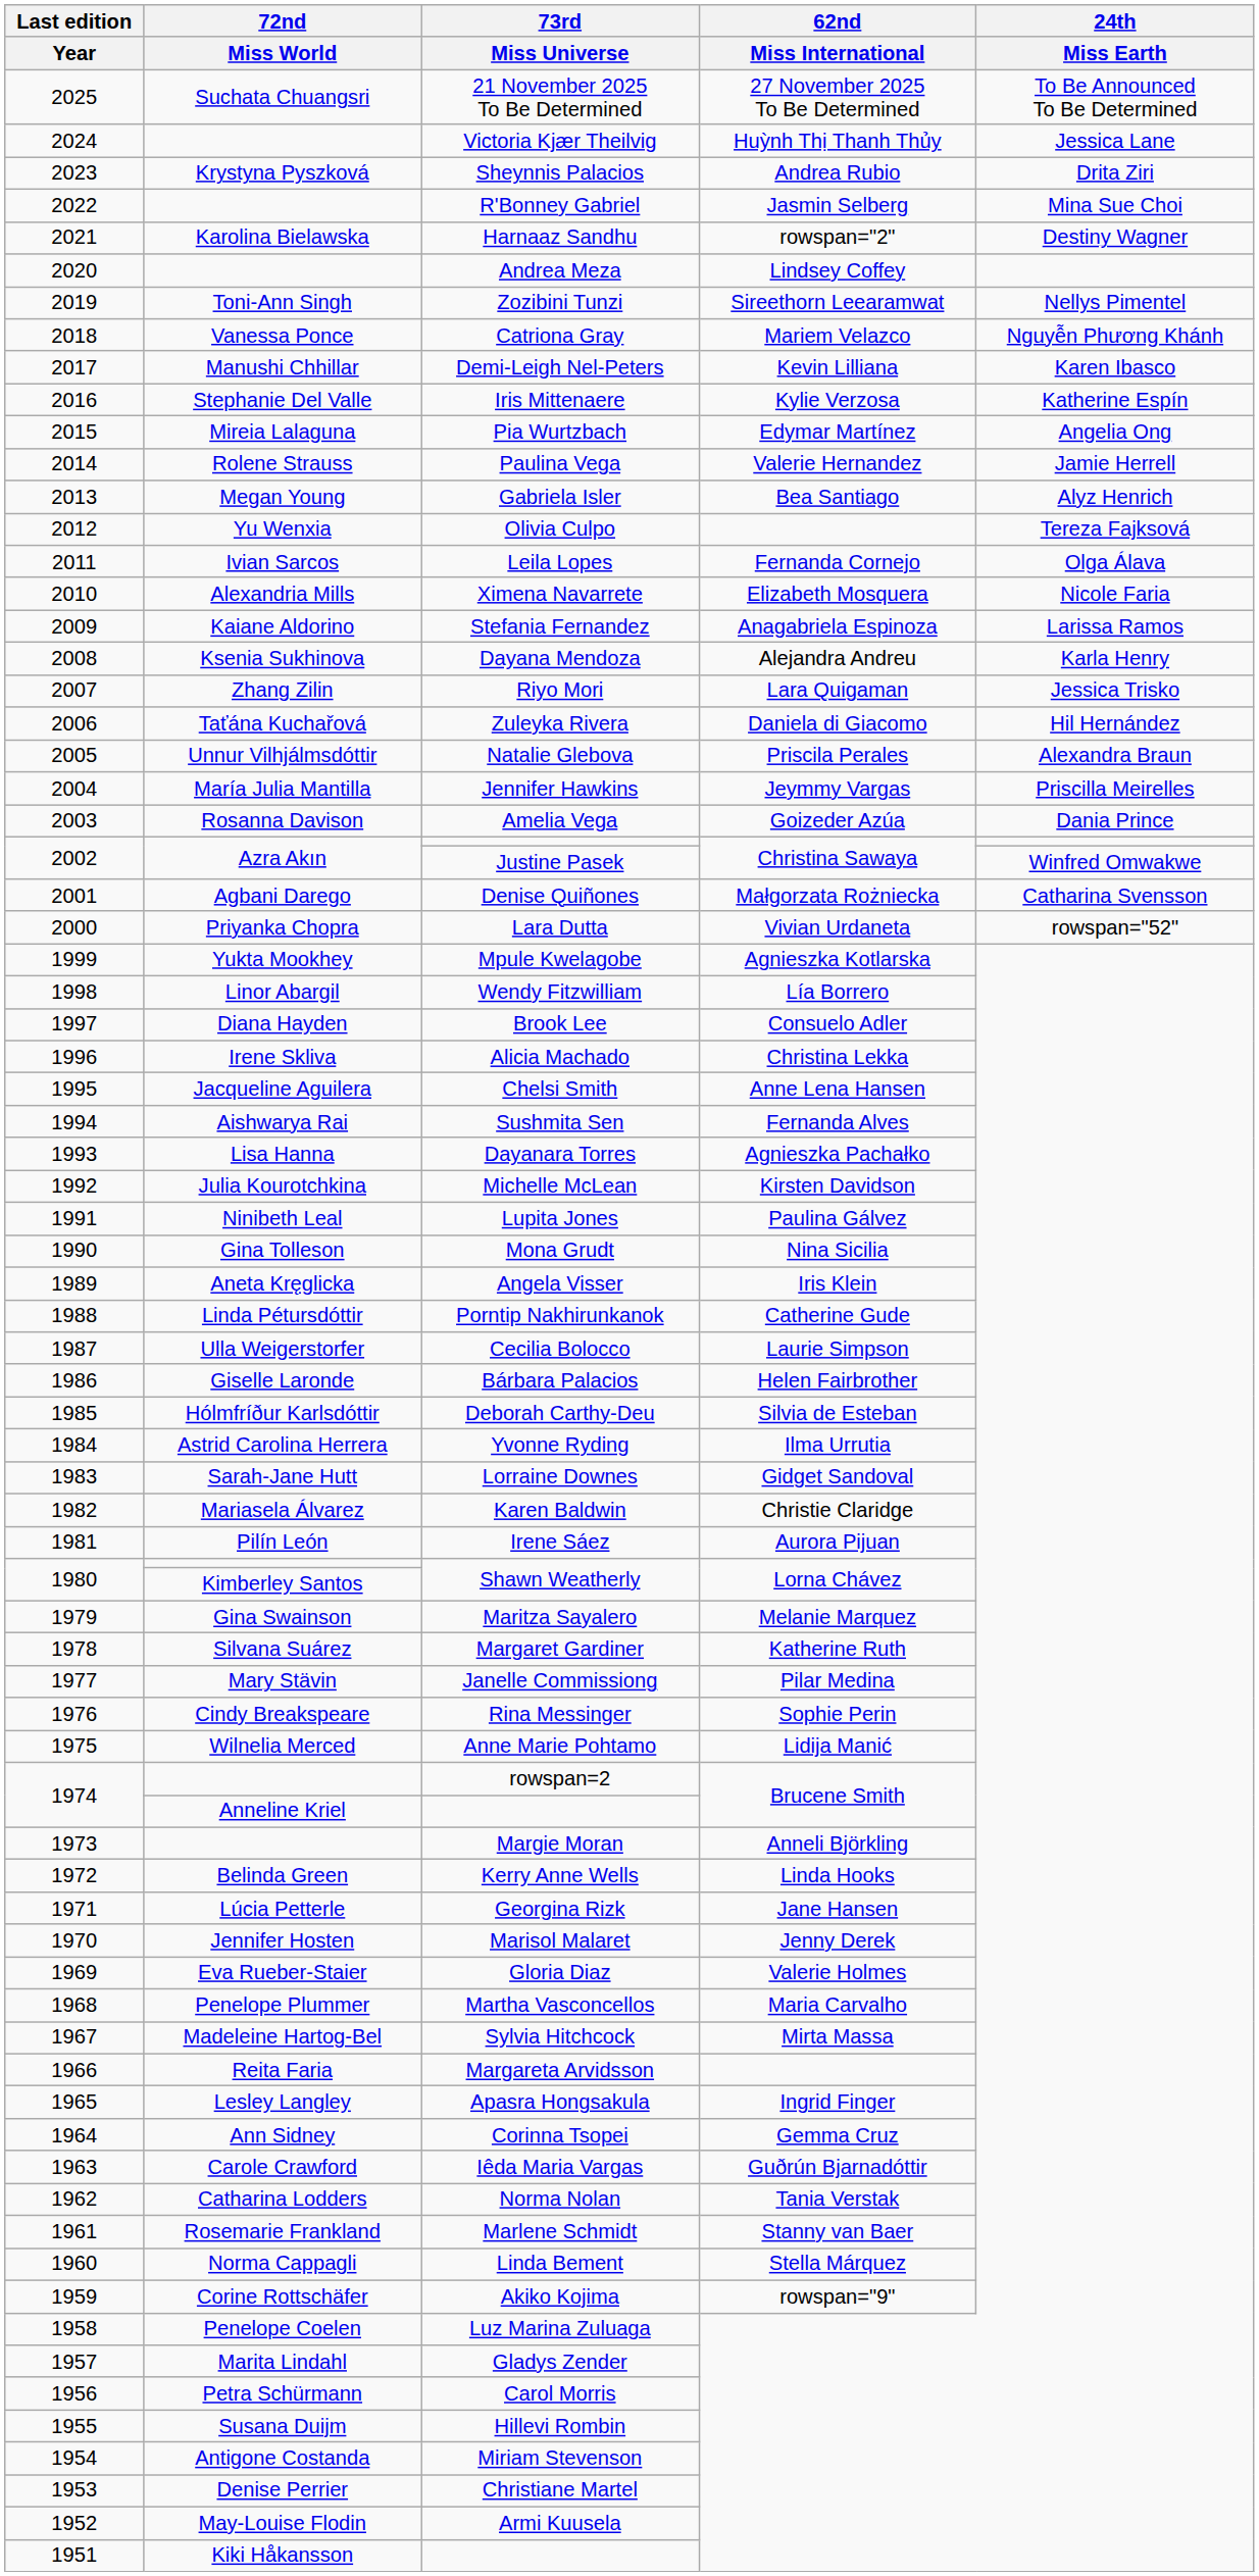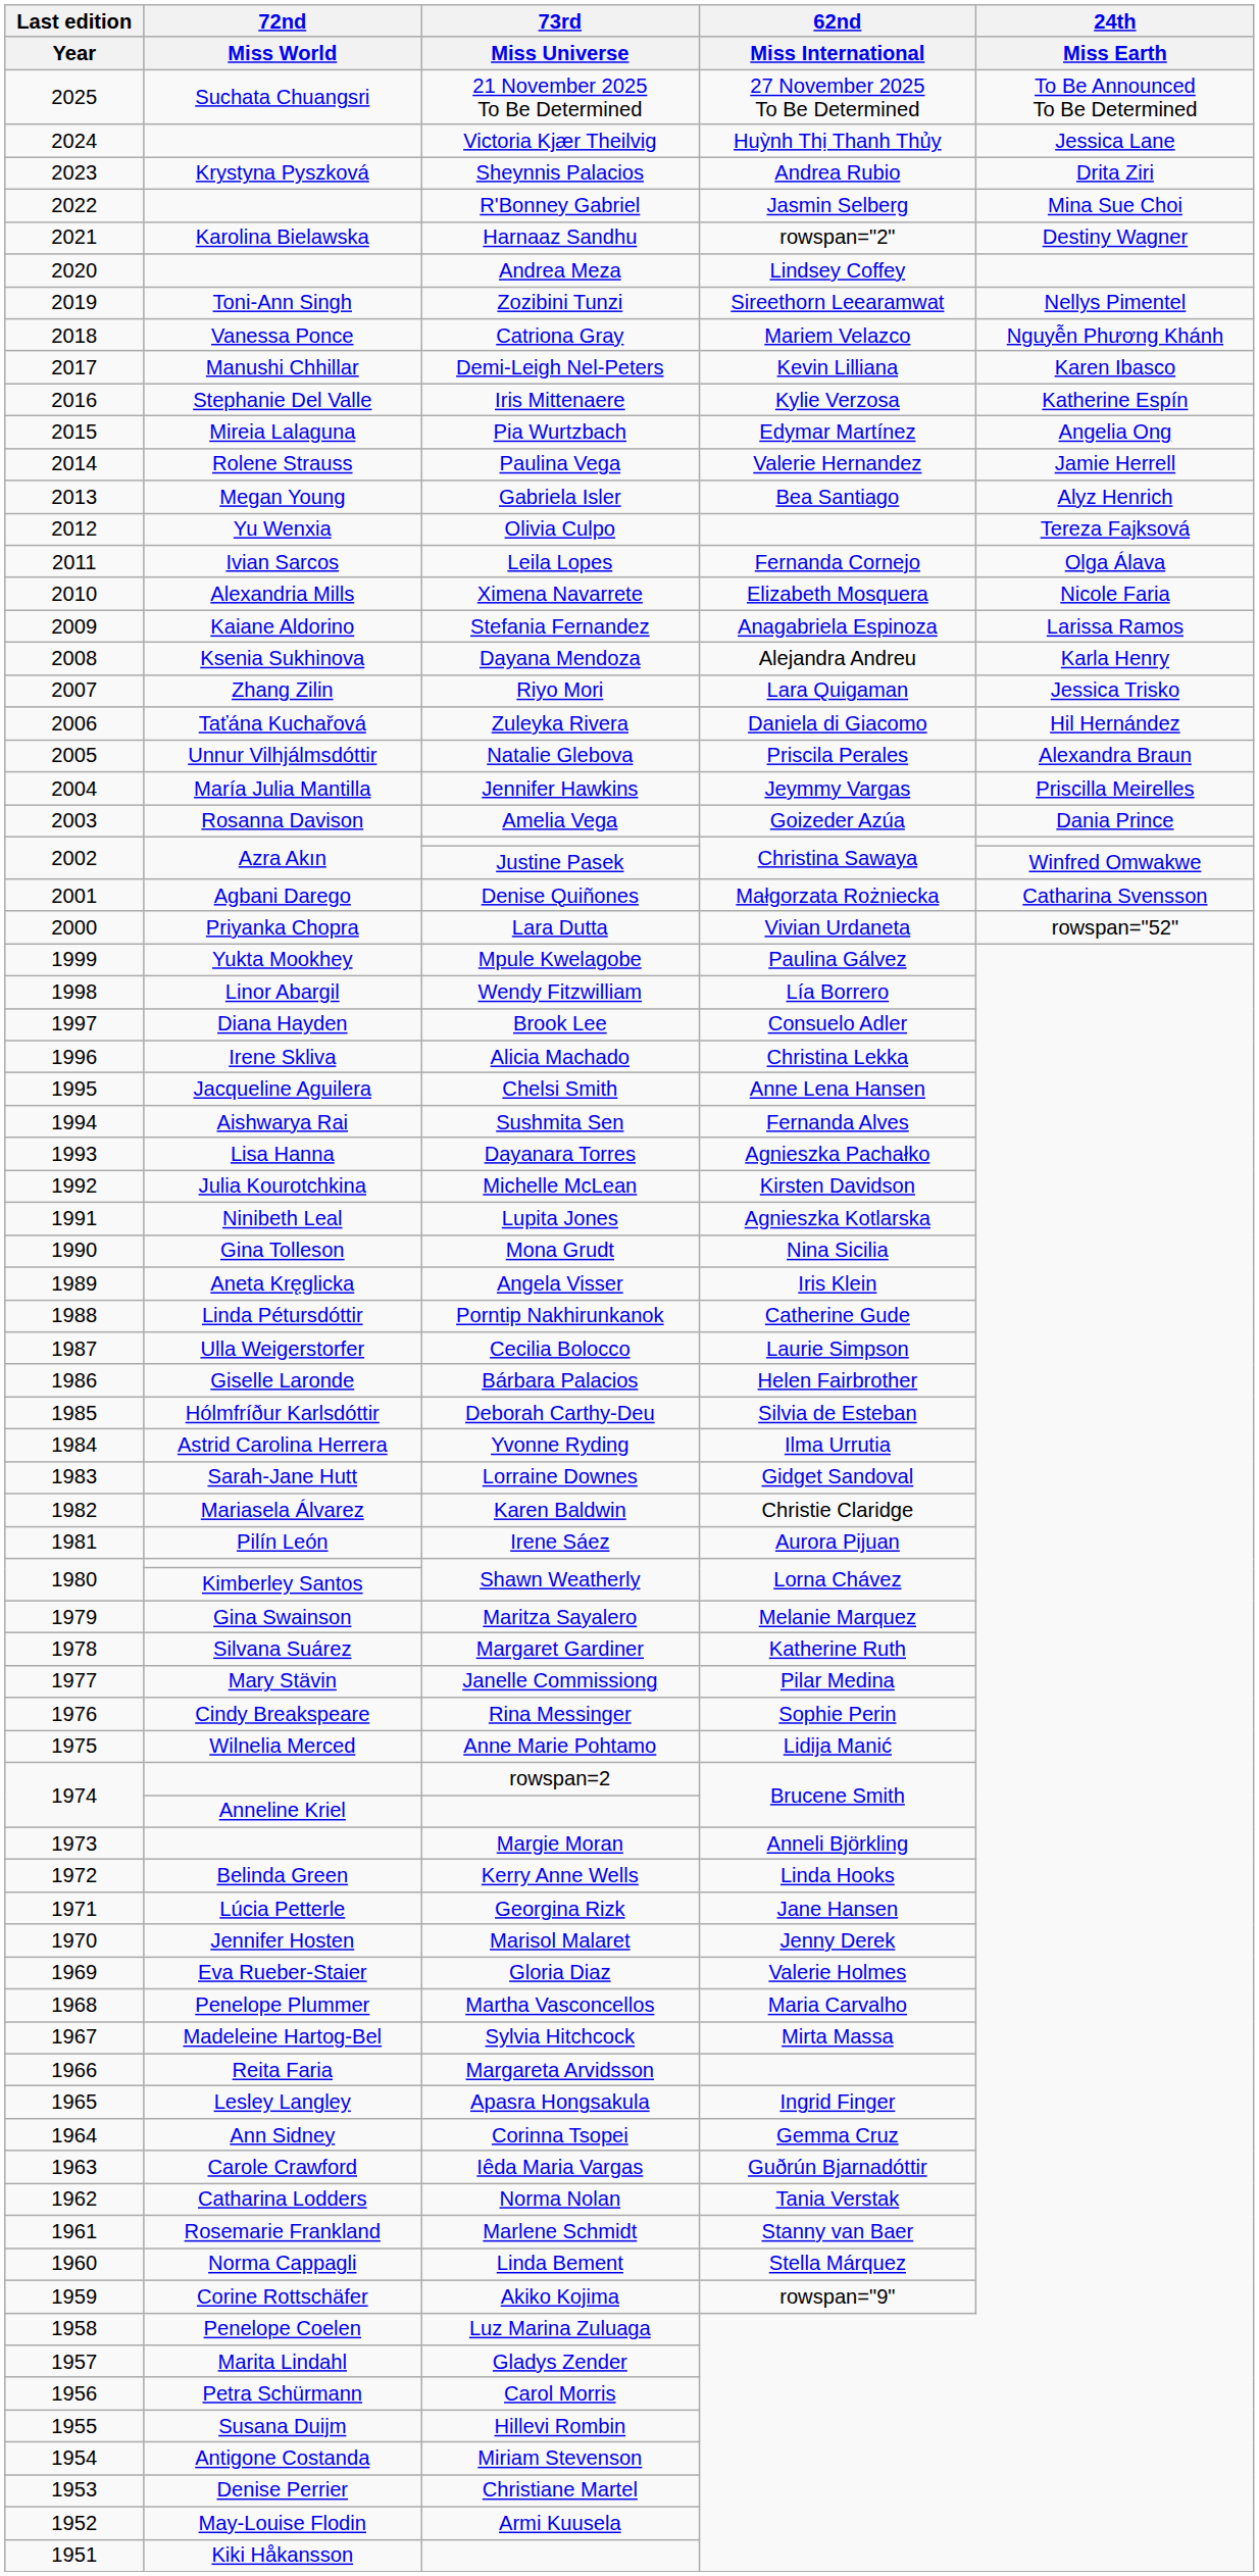Mpule Kwelagobe | 62nd / Miss International: Agnieszka Kotlarska -> Paulina Gálvez
Lupita Jones | 62nd / Miss International: Paulina Gálvez -> Agnieszka Kotlarska
